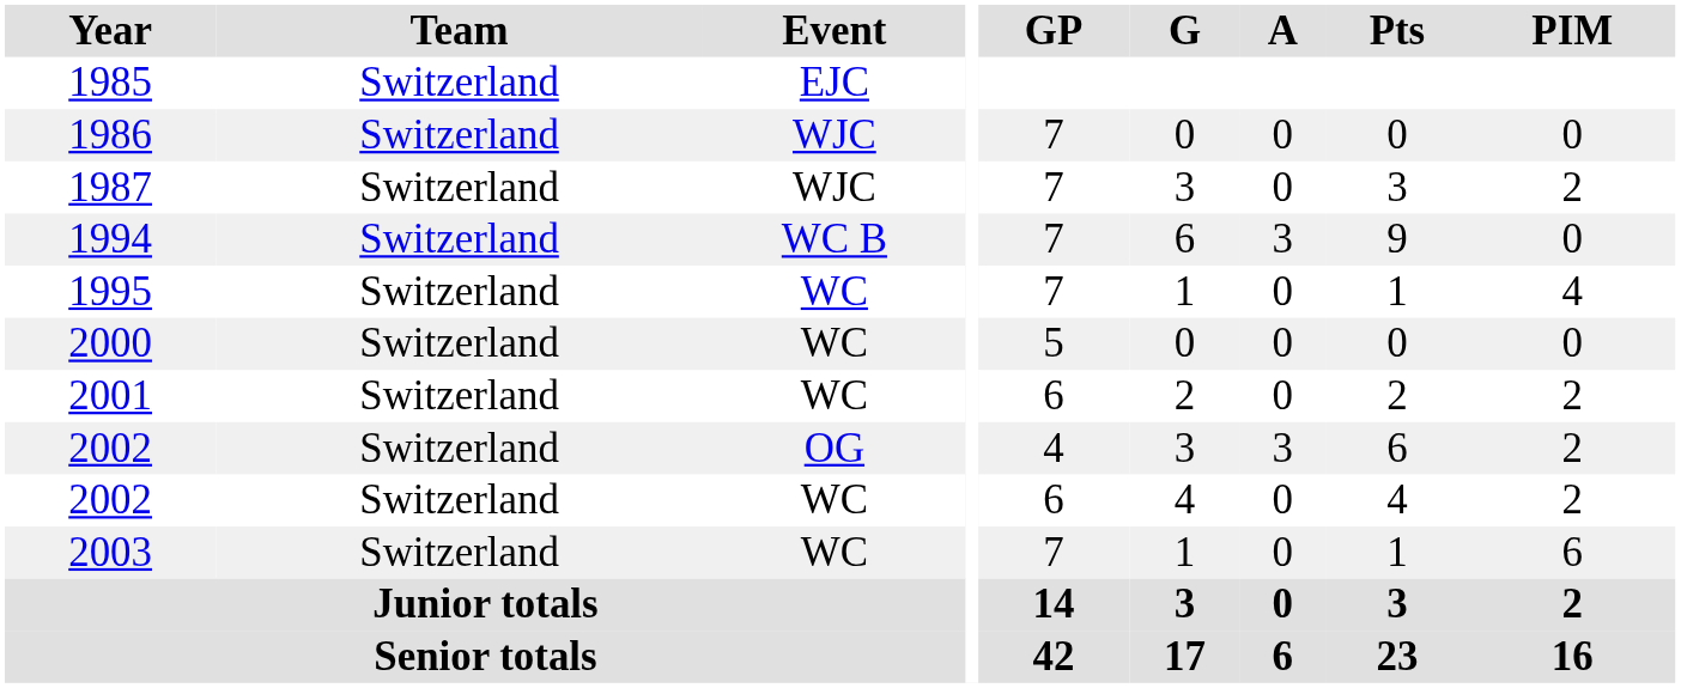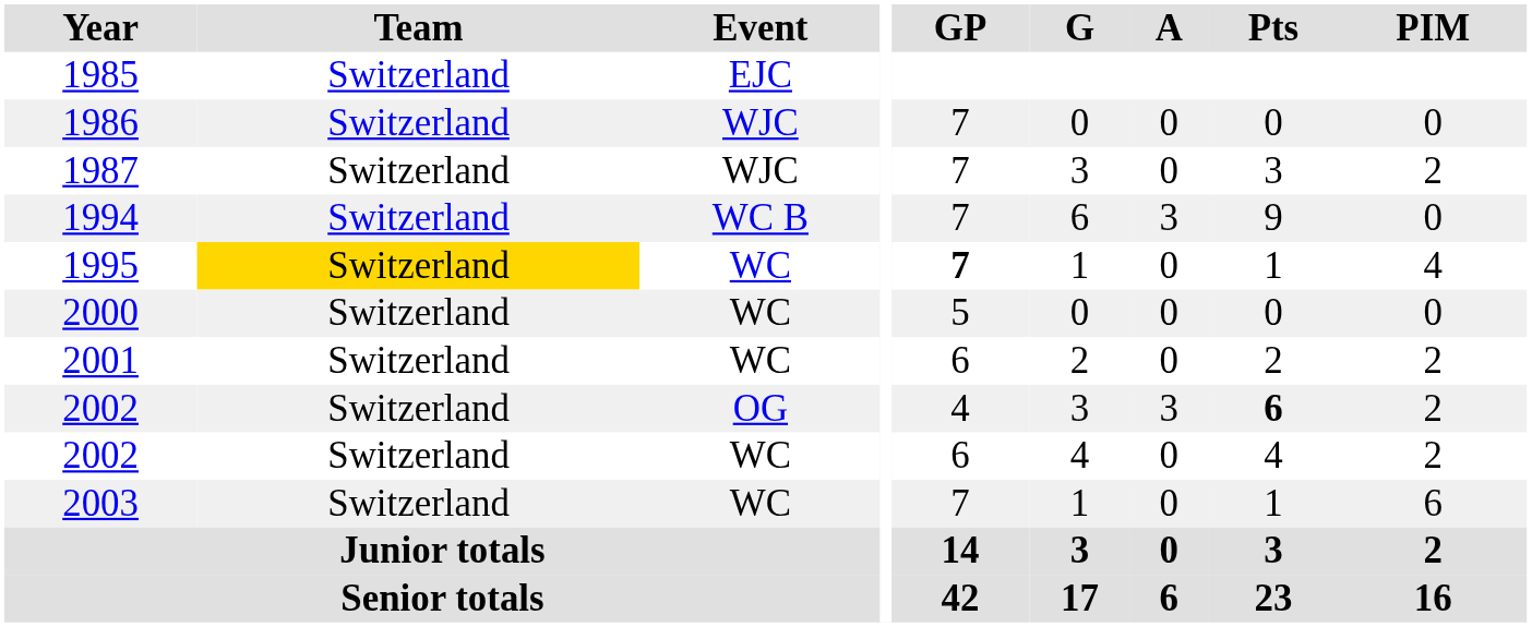1995 | Team: no background -> gold background
1995 | GP: normal -> bold
2002 / OG | Pts: normal -> bold
